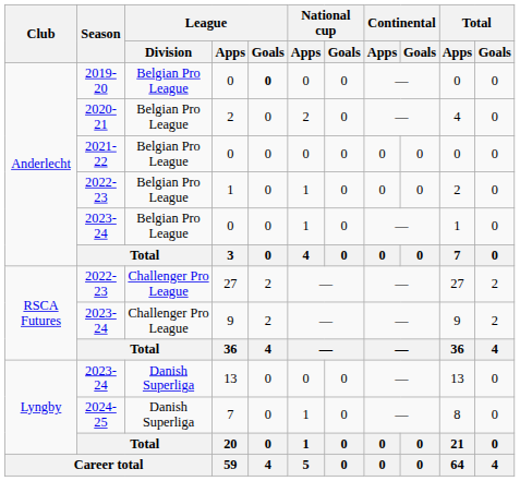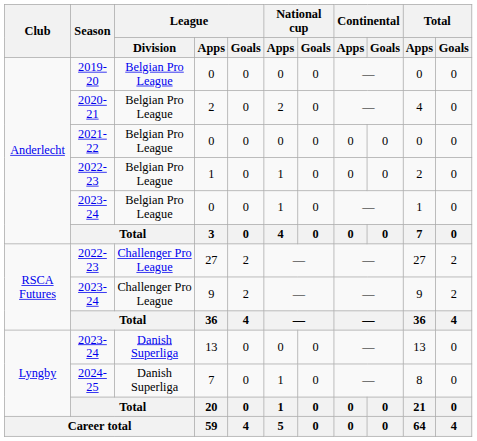2019-20 / 0 | League / Goals: bold -> normal
